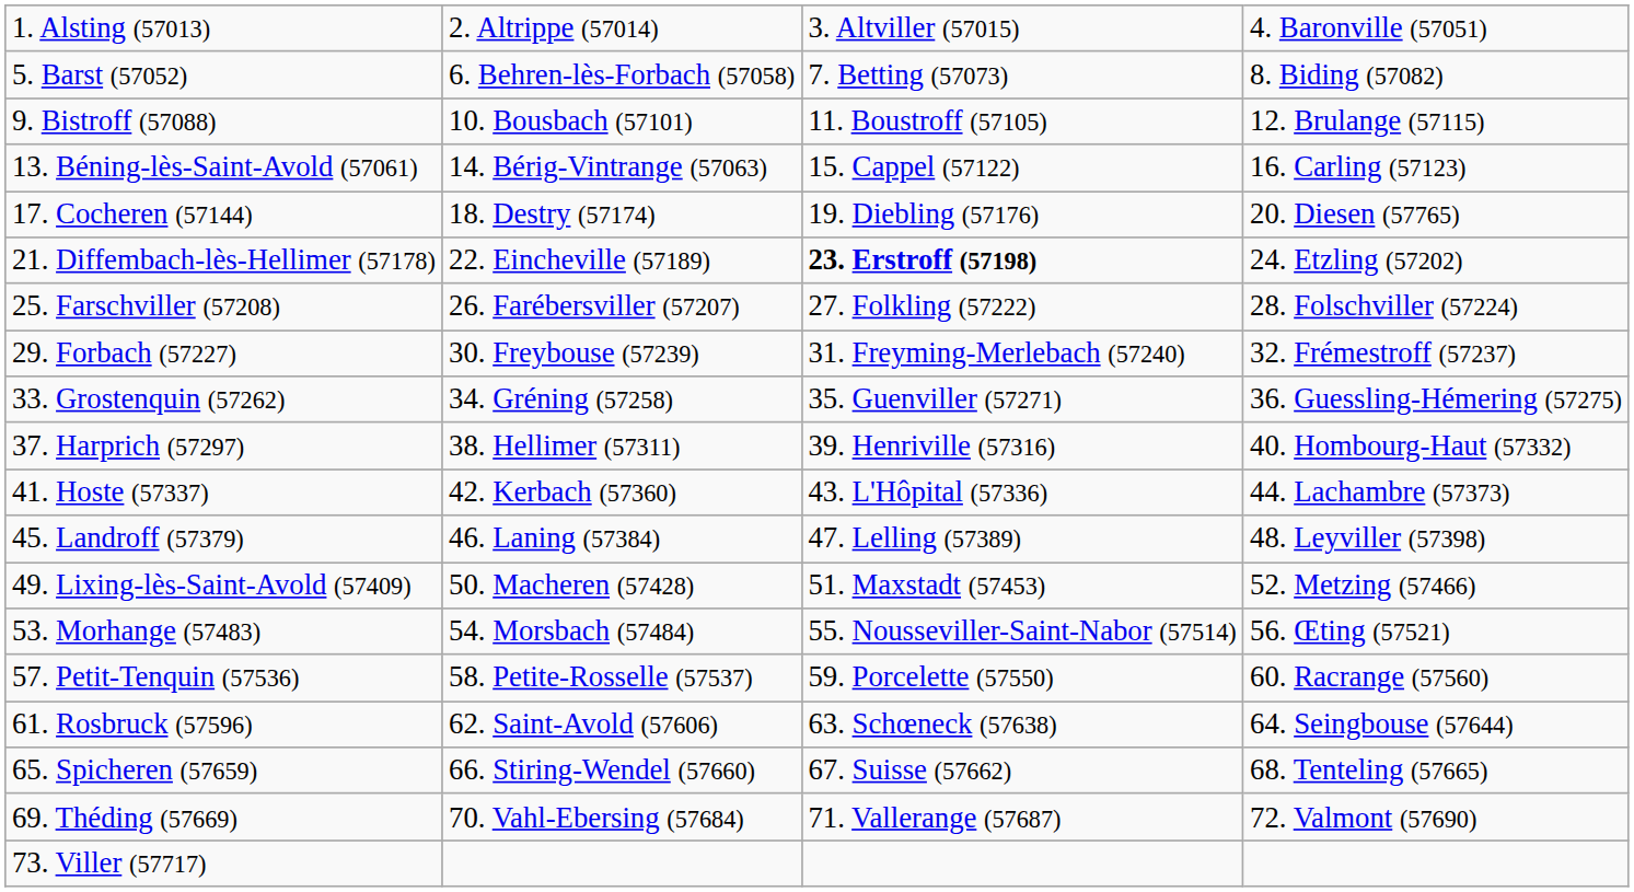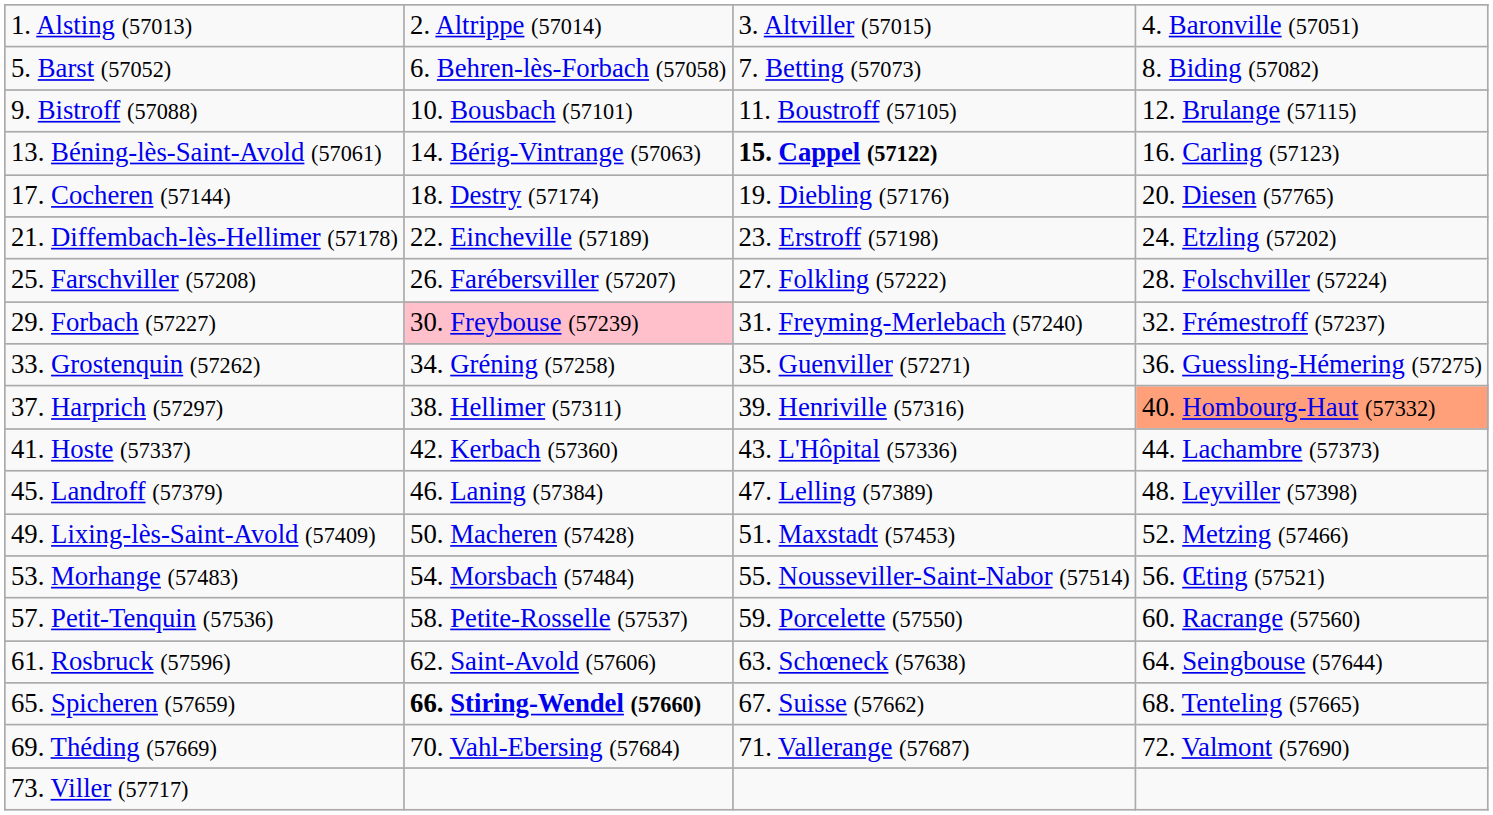13. Béning-lès-Saint-Avold (57061) | column 3: normal -> bold
21. Diffembach-lès-Hellimer (57178) | column 3: bold -> normal
29. Forbach (57227) | column 2: no background -> pink background
37. Harprich (57297) | column 4: no background -> lightsalmon background
65. Spicheren (57659) | column 2: normal -> bold
